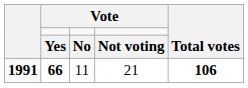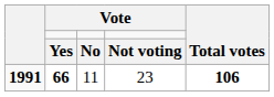1991 | column 4: 21 -> 23
